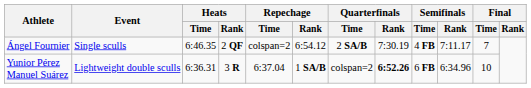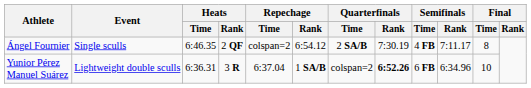Ángel Fournier | Final / Time: 7 -> 8
